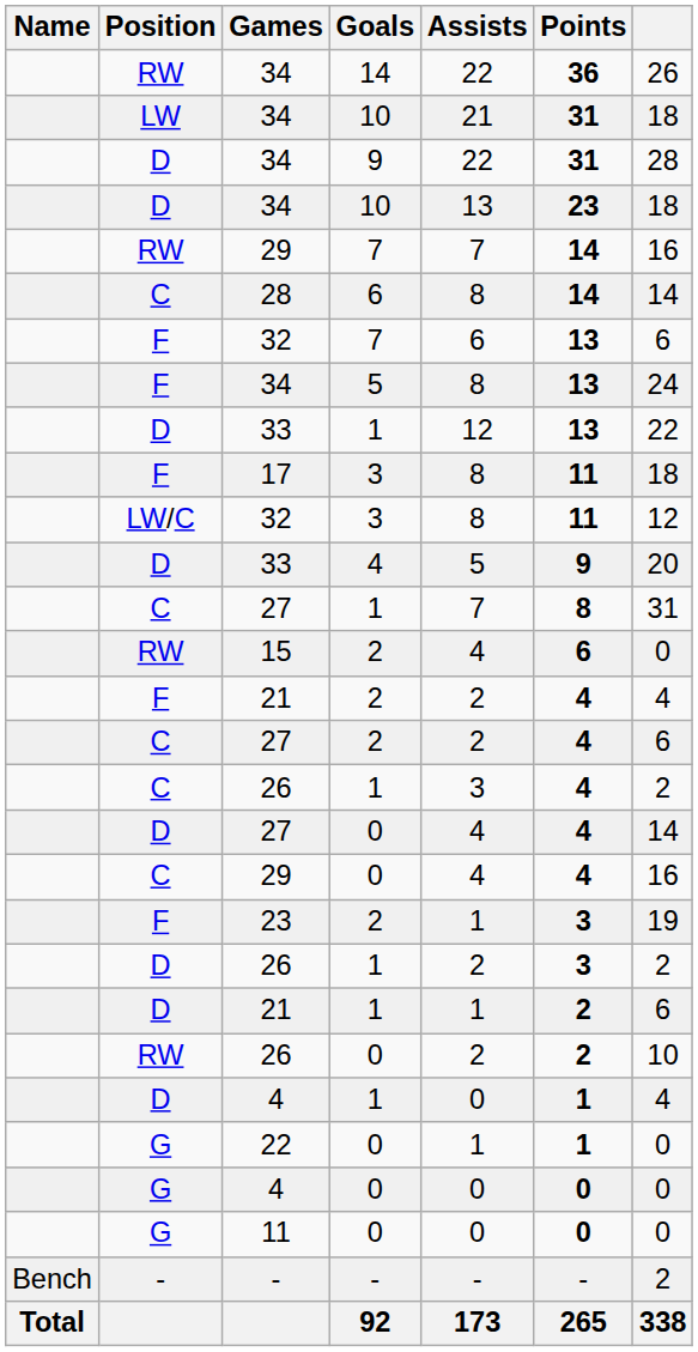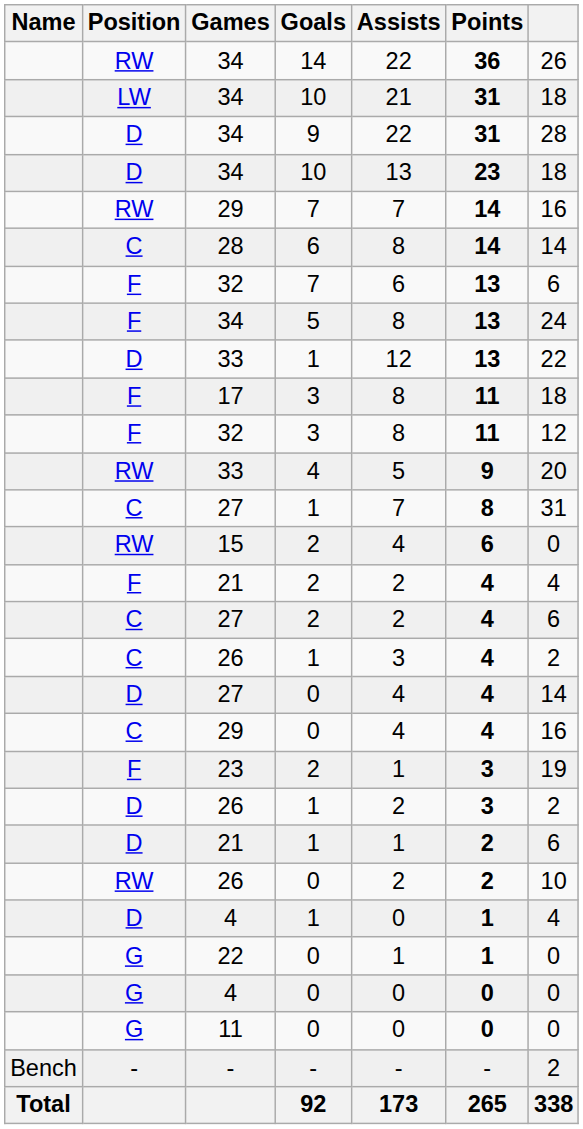32 / 3 | Position: LW/C -> F
33 / 4 | Position: D -> RW
